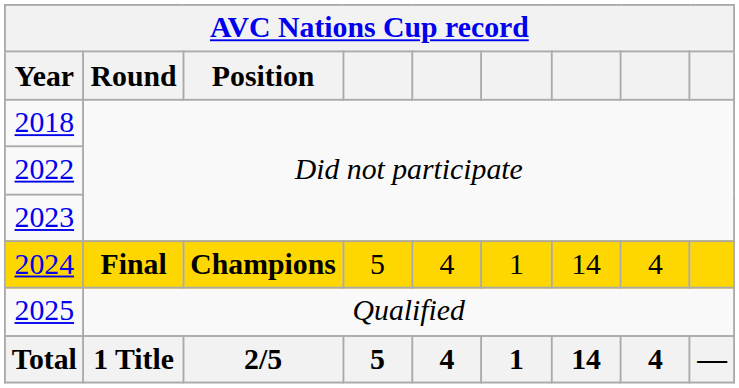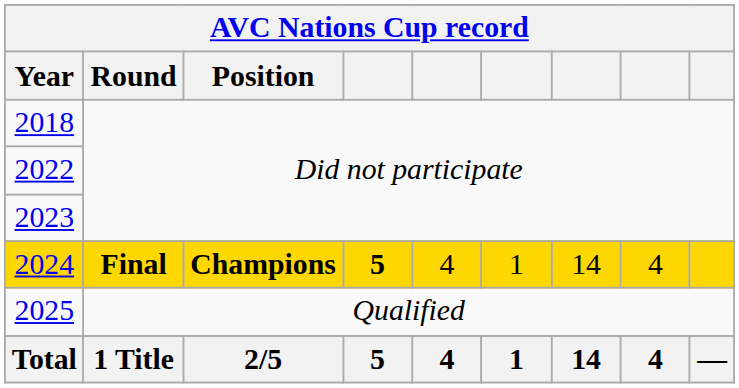2024 | column 4: normal -> bold
